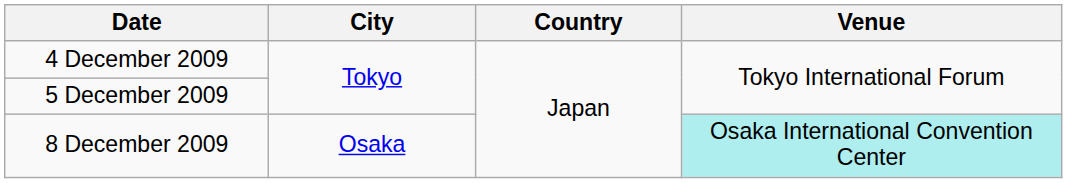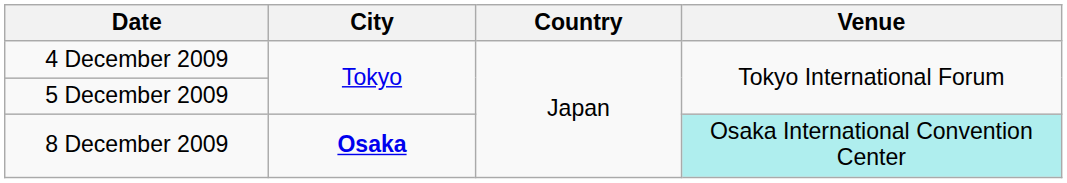8 December 2009 | City: normal -> bold
